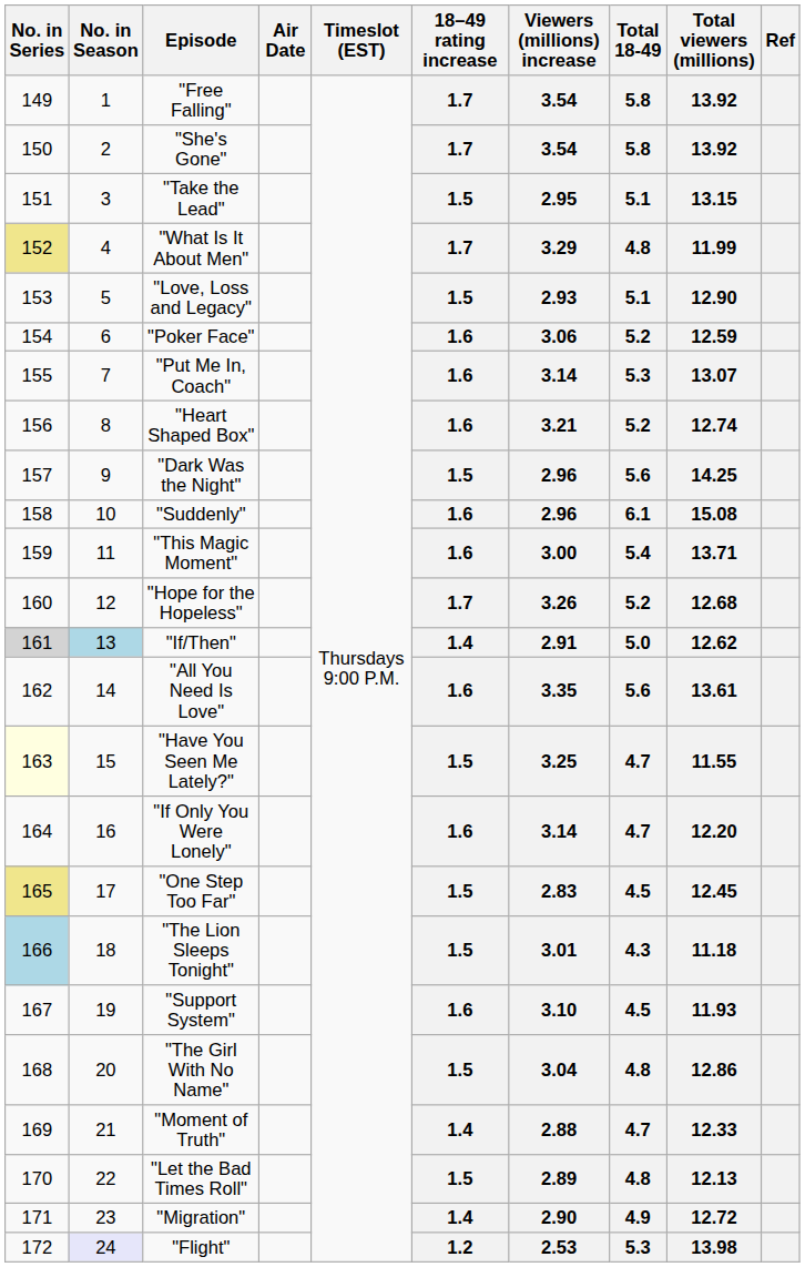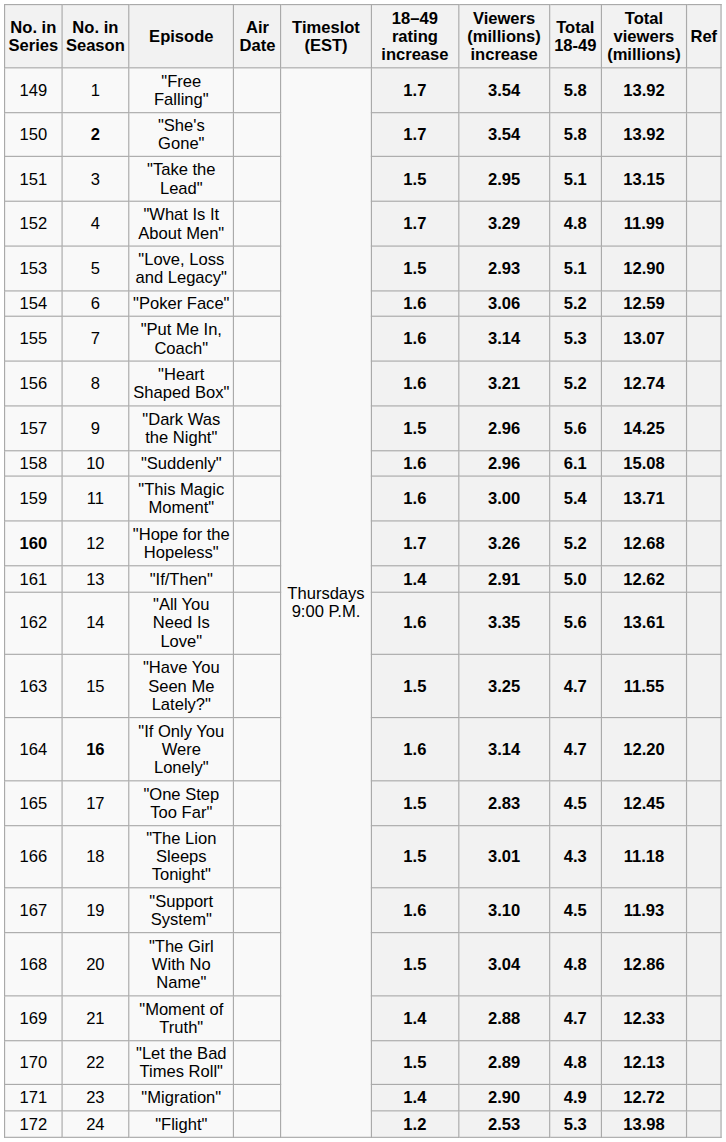"She's Gone" | No. in Season: normal -> bold
"What Is It About Men" | No. in Series: khaki background -> no background
"Hope for the Hopeless" | No. in Series: normal -> bold
"If/Then" | No. in Series: lightgrey background -> no background
"If/Then" | No. in Season: lightblue background -> no background
"Have You Seen Me Lately?" | No. in Series: lightyellow background -> no background
"If Only You Were Lonely" | No. in Season: normal -> bold
"One Step Too Far" | No. in Series: khaki background -> no background
"The Lion Sleeps Tonight" | No. in Series: lightblue background -> no background
"Flight" | No. in Season: lavender background -> no background
